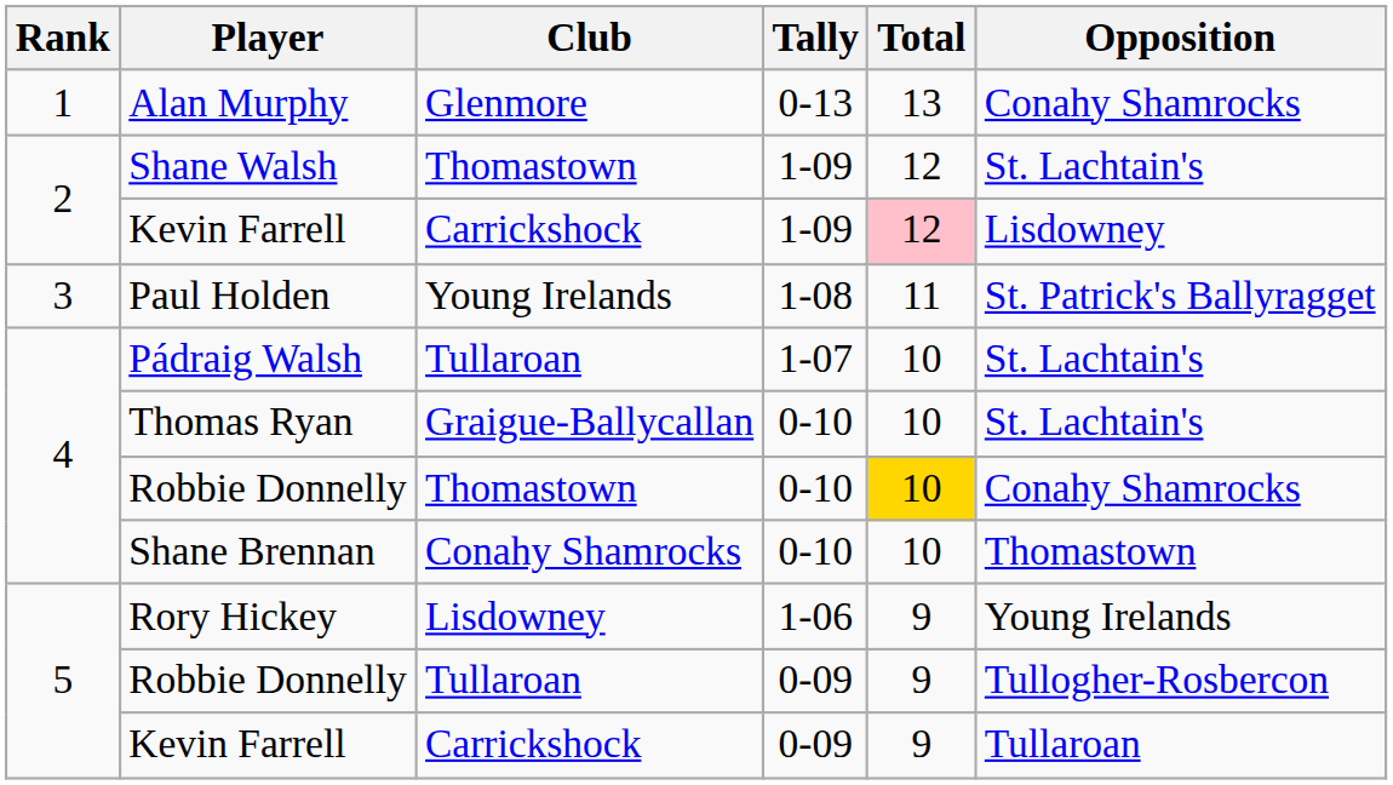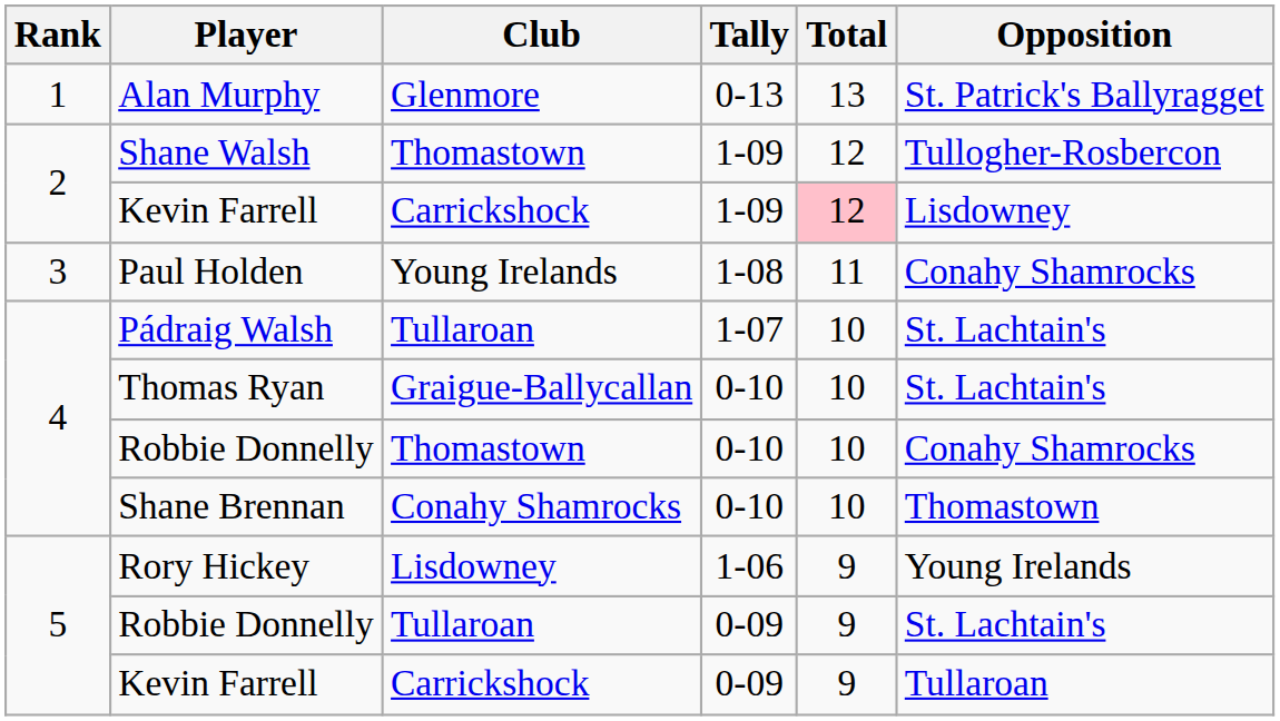Alan Murphy | Opposition: Conahy Shamrocks -> St. Patrick's Ballyragget
Shane Walsh | Opposition: St. Lachtain's -> Tullogher-Rosbercon
Paul Holden | Opposition: St. Patrick's Ballyragget -> Conahy Shamrocks
Robbie Donnelly / 0-10 | Total: gold background -> no background
Robbie Donnelly / 0-09 | Opposition: Tullogher-Rosbercon -> St. Lachtain's
